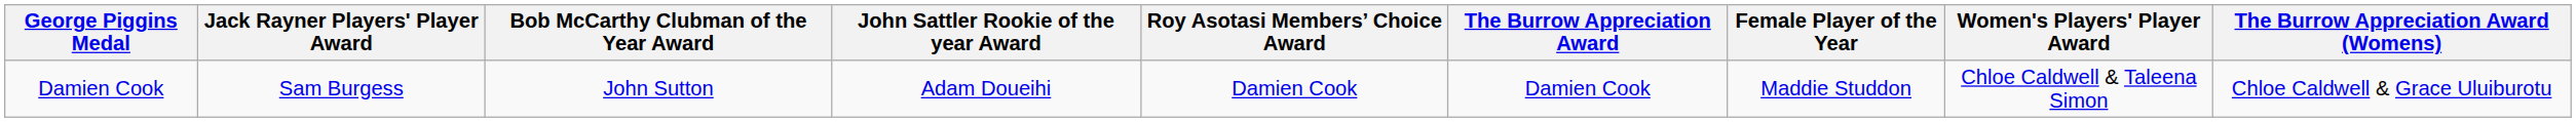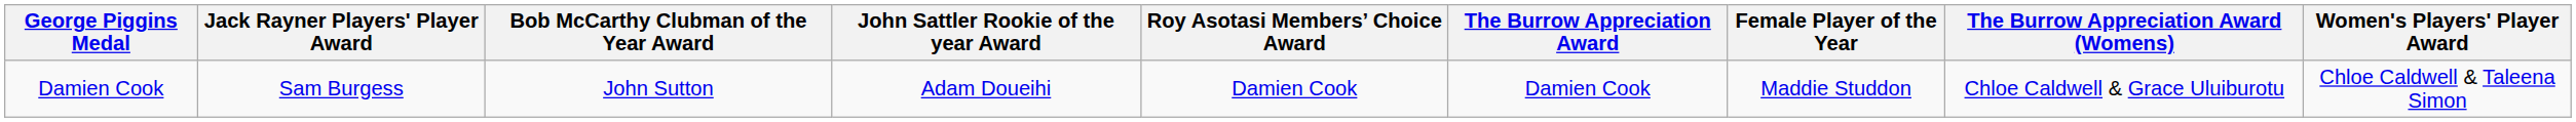columns swapped: The Burrow Appreciation Award (Womens) <-> Women's Players' Player Award
